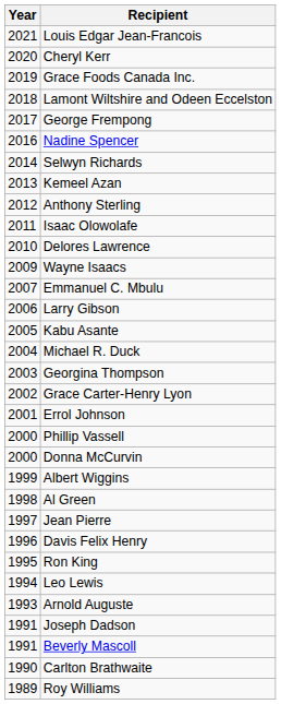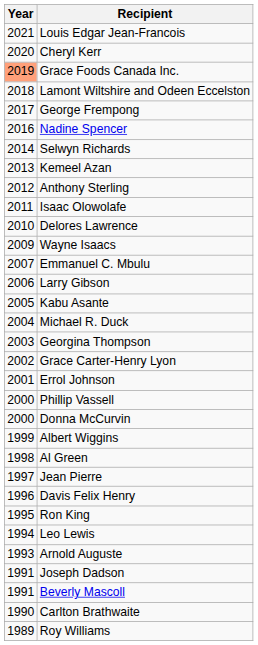Grace Foods Canada Inc. | Year: no background -> lightsalmon background
